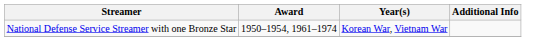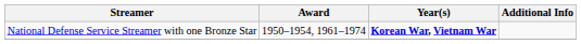National Defense Service Streamer with one Bronze Star | Year(s): normal -> bold
